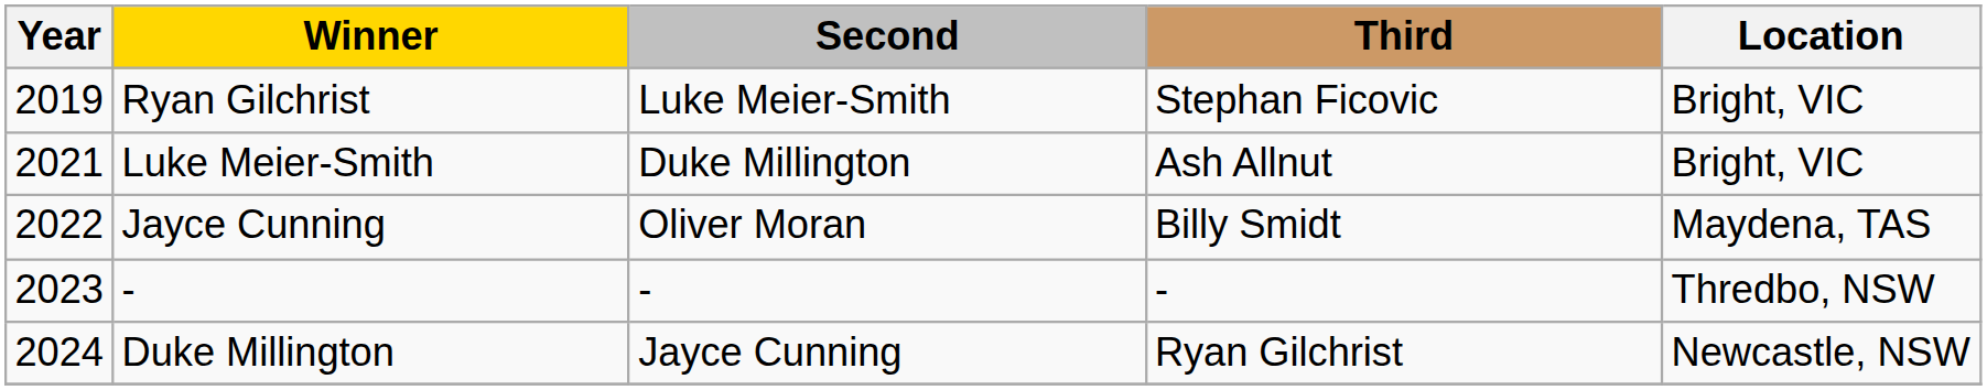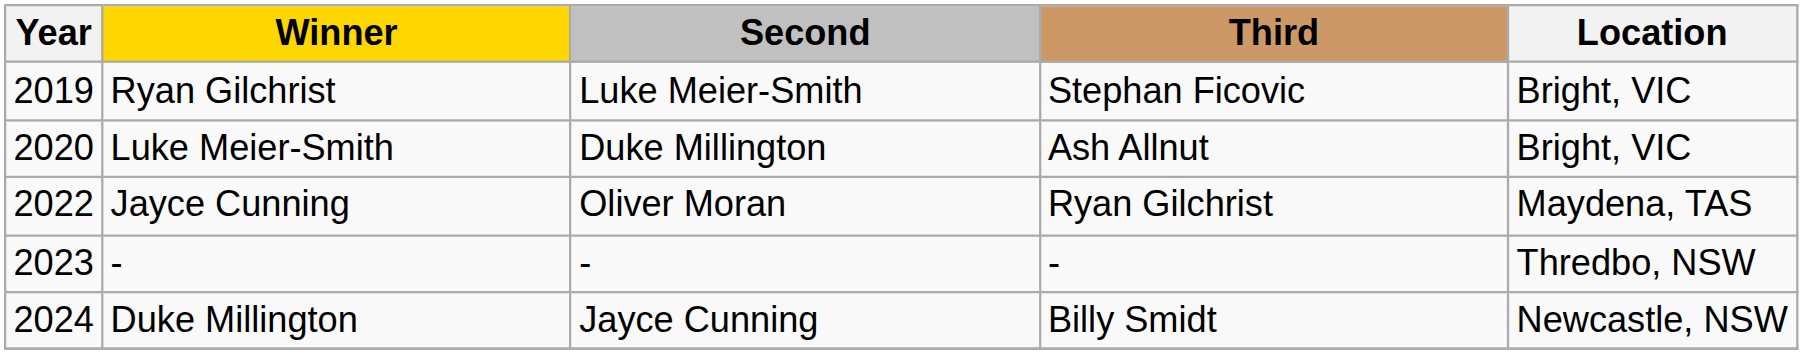row 3 | Year: 2021 -> 2020
row 4 | Third: Billy Smidt -> Ryan Gilchrist
row 6 | Third: Ryan Gilchrist -> Billy Smidt
